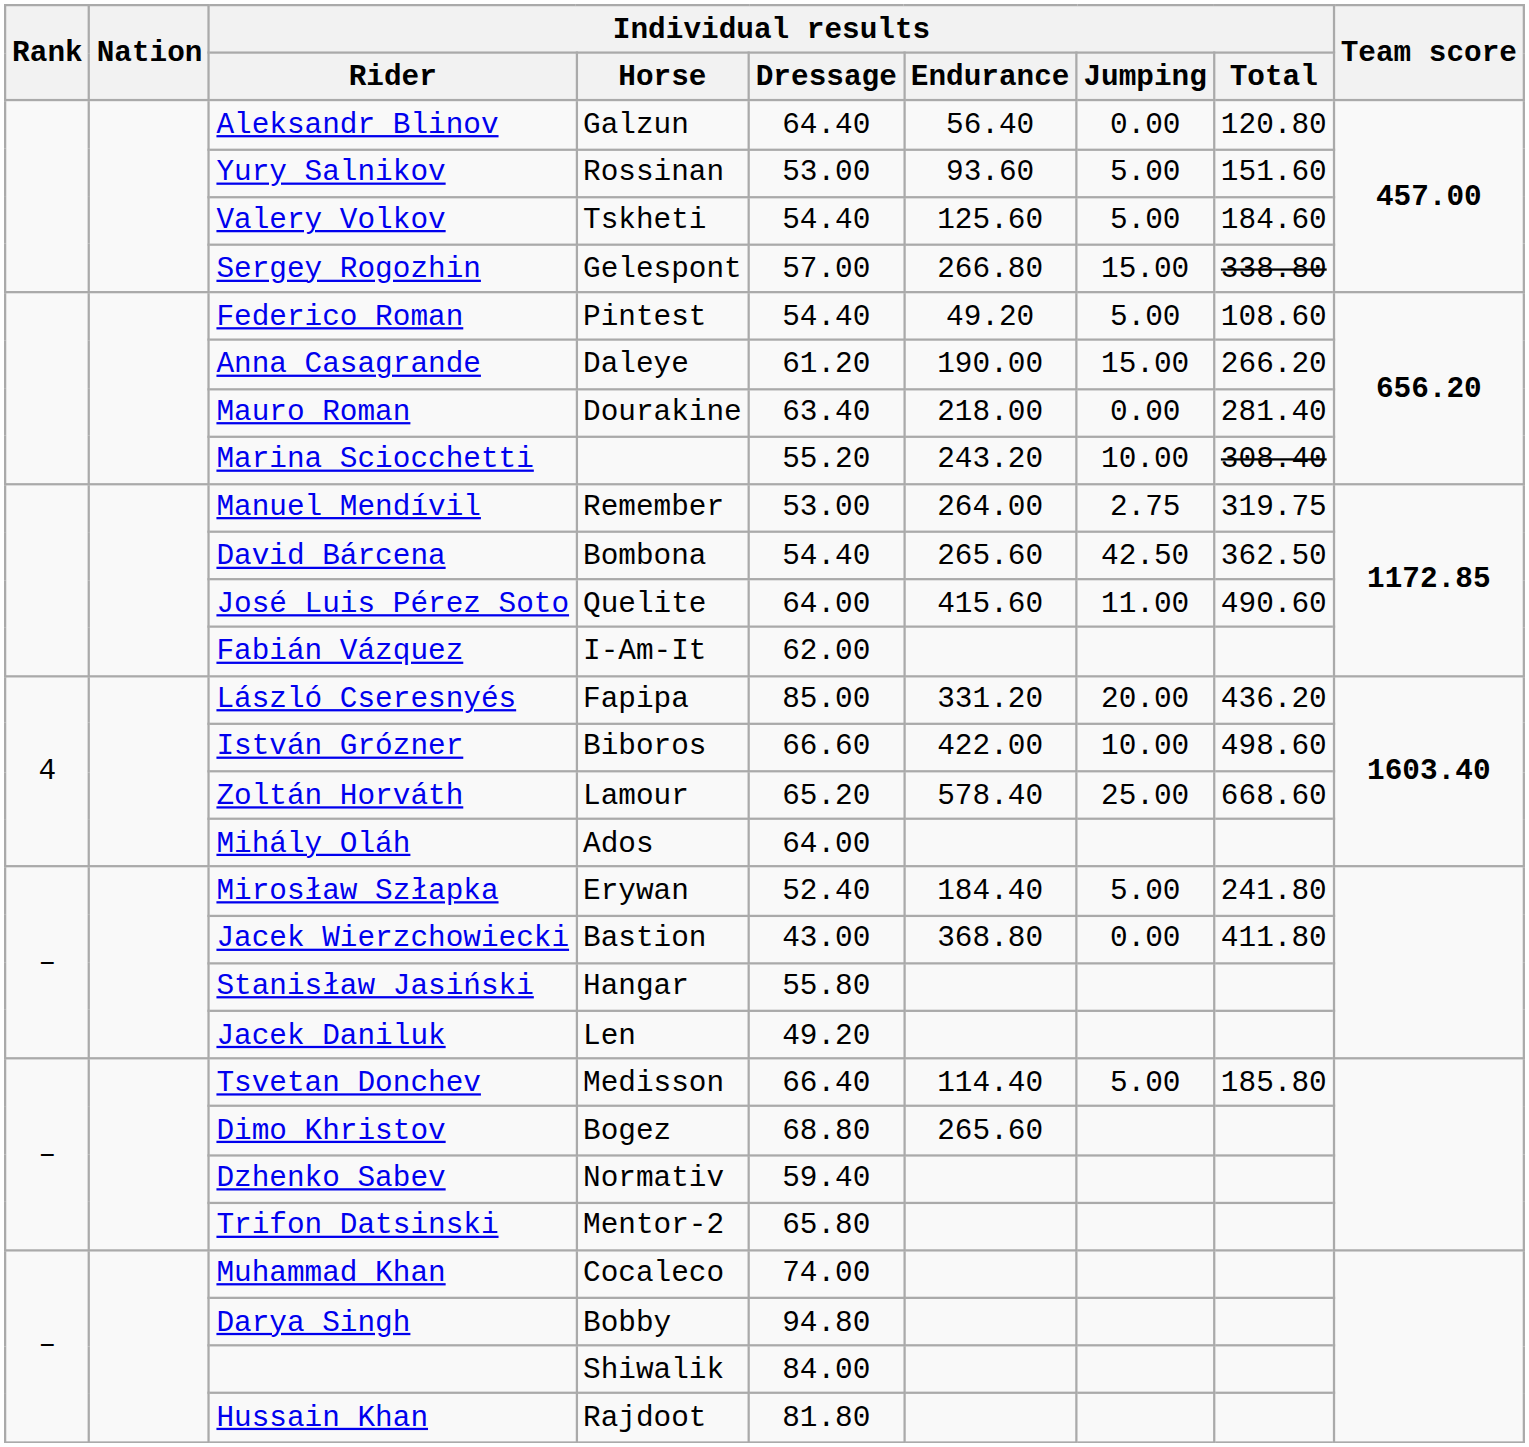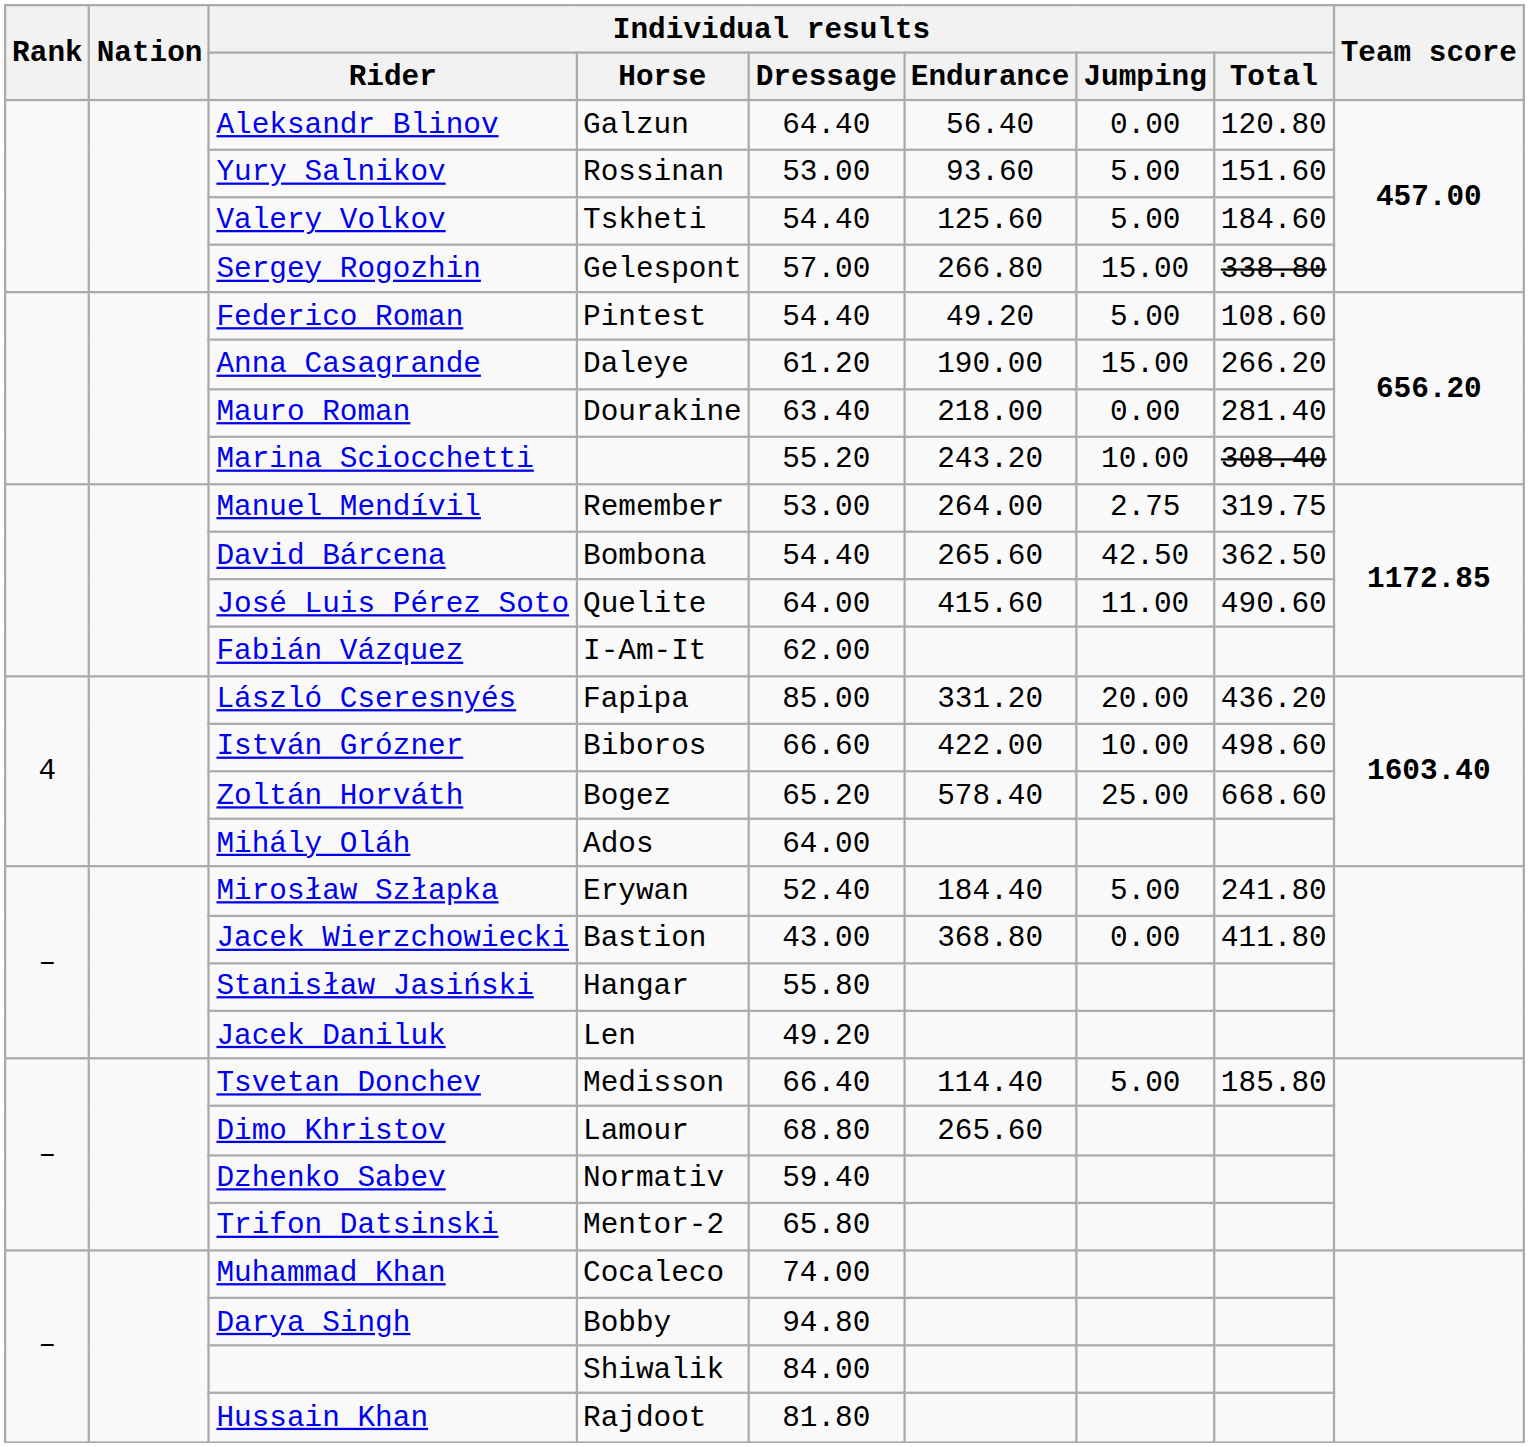Zoltán Horváth | Individual results / Horse: Lamour -> Bogez
Dimo Khristov | Individual results / Horse: Bogez -> Lamour
